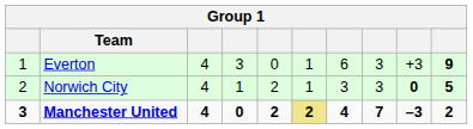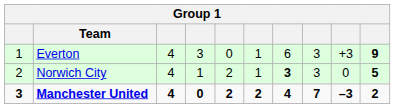Norwich City | column 7: normal -> bold
Norwich City | column 9: bold -> normal
Manchester United | column 6: khaki background -> no background
